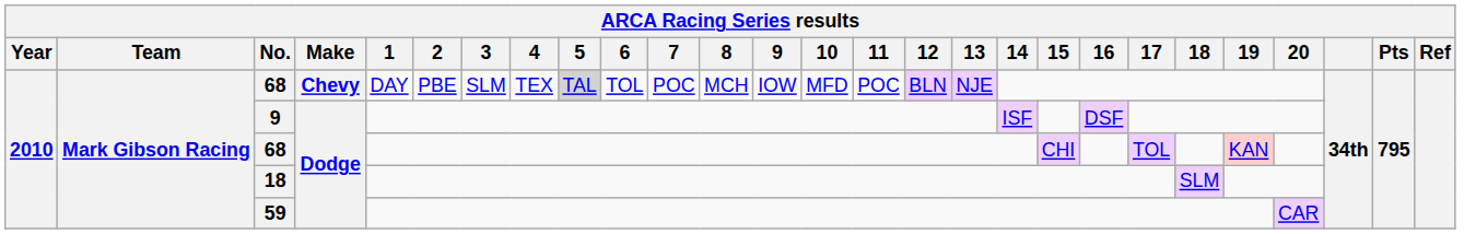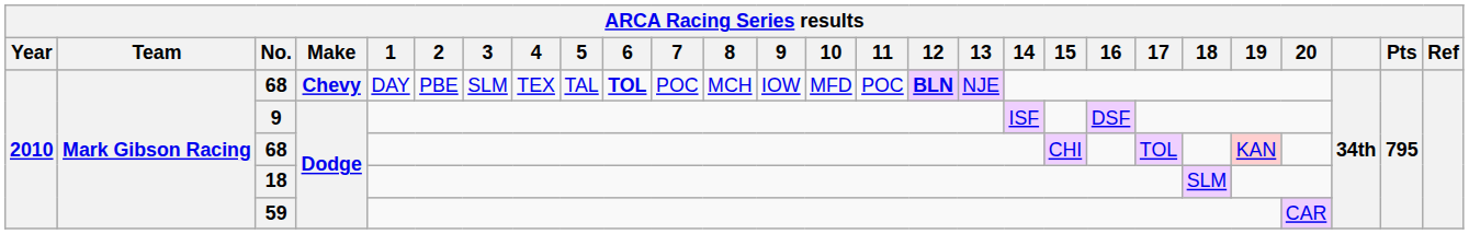68 / Chevy | 5: lightgrey background -> no background
68 / Chevy | 6: normal -> bold
68 / Chevy | 12: normal -> bold
